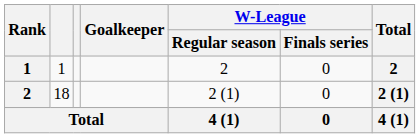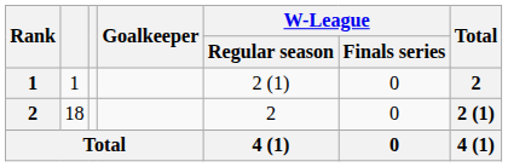row 3 | W-League / Regular season: 2 -> 2 (1)
row 4 | W-League / Regular season: 2 (1) -> 2
